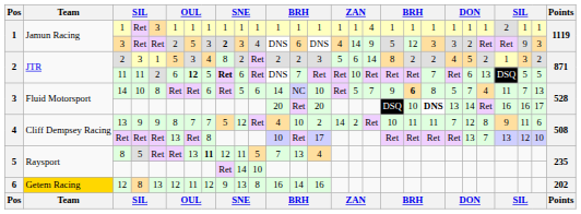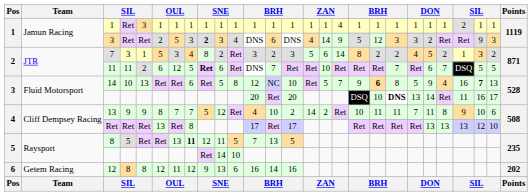row 4 | column 3: 2 -> 7
row 4 | column 12: 2 -> 3
row 5 | column 7: bold -> normal
row 5 | column 23: 13 -> 7
row 6 | column 5: 8 -> 13
row 6 | column 11: 6 -> 8
row 6 | column 12: 14 -> 12
row 6 | column 22: 7 -> 9
row 6 | column 24: 11 -> 16
row 6 | column 25: normal -> bold
row 7 | column 24: 16 -> 11
row 8 | column 22: 12 -> 11
row 8 | column 25: 11 -> 10
row 9 | column 12: 10 -> 17
row 9 | column 23: 7 -> 13
row 10 | column 14: 4 -> 5
row 12 | Team: gold background -> no background
row 12 | column 5: 13 -> 8
row 12 | column 11: 8 -> 6
